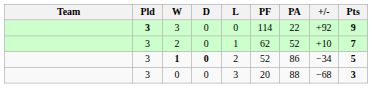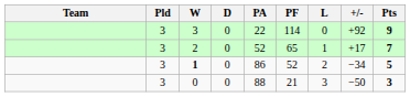columns swapped: L <-> PA
row 2 | Pld: bold -> normal
row 3 | PF: 62 -> 65
row 3 | +/-: +10 -> +17
row 4 | D: bold -> normal
row 5 | PF: 20 -> 21
row 5 | +/-: −68 -> −50
